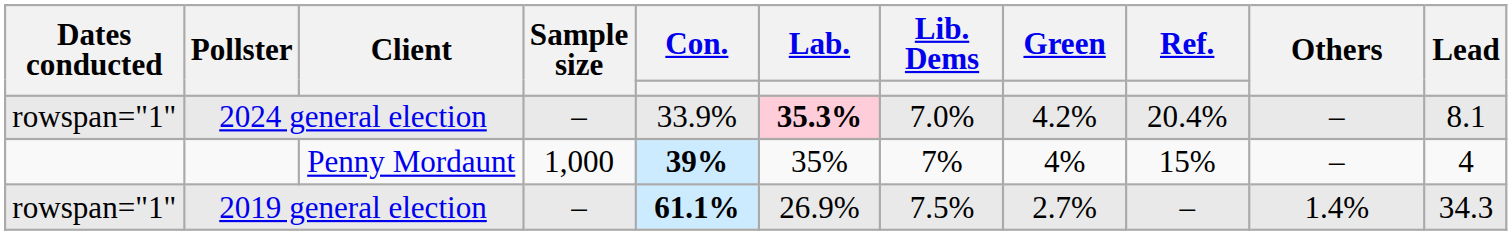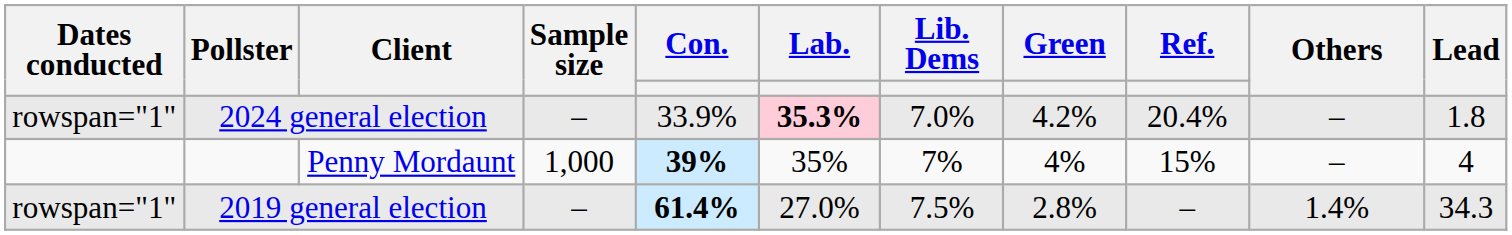2024 general election | Lead: 8.1 -> 1.8
2019 general election | Con.: 61.1% -> 61.4%
2019 general election | Lab.: 26.9% -> 27.0%
2019 general election | Green: 2.7% -> 2.8%
